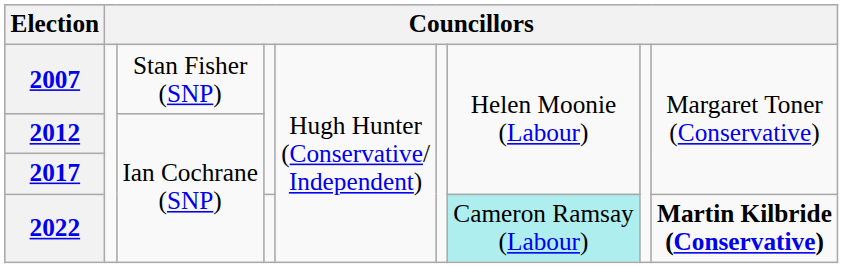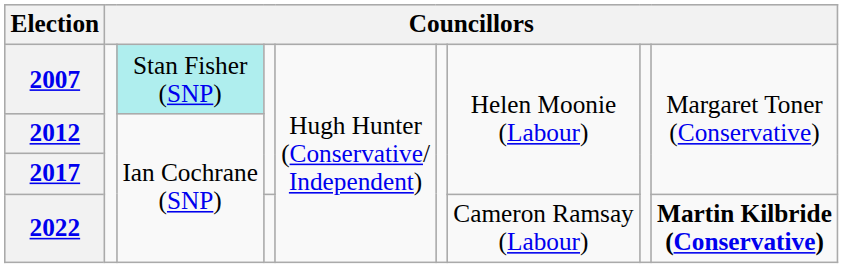2007 | column 3: no background -> paleturquoise background
2022 | column 7: paleturquoise background -> no background
